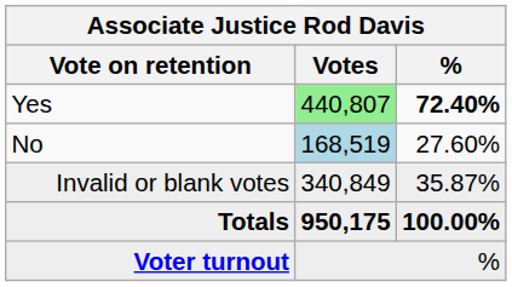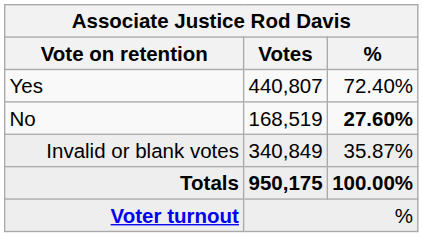Yes | Votes: lightgreen background -> no background
Yes | %: bold -> normal
No | Votes: lightblue background -> no background
No | %: normal -> bold
